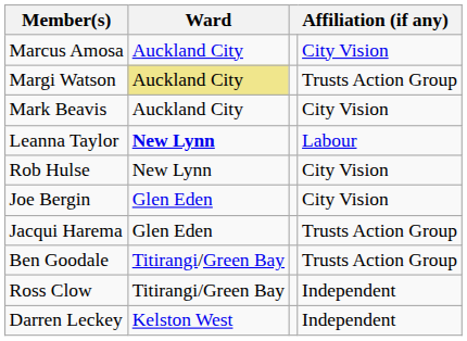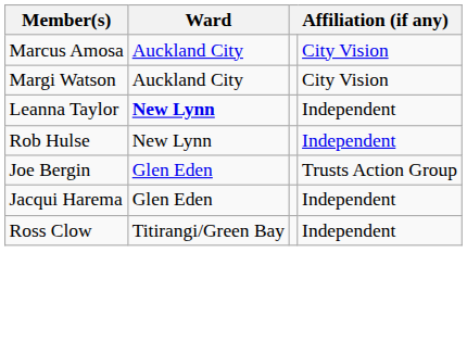Margi Watson | Ward: khaki background -> no background
Margi Watson | column 4: Trusts Action Group -> City Vision
- row: Mark Beavis | Auckland City | City Vision
Leanna Taylor | column 4: Labour -> Independent
Rob Hulse | column 4: City Vision -> Independent
Joe Bergin | column 4: City Vision -> Trusts Action Group
Jacqui Harema | column 4: Trusts Action Group -> Independent
- row: Ben Goodale | Titirangi/Green Bay | Trusts Action Group
- row: Darren Leckey | Kelston West | Independent
